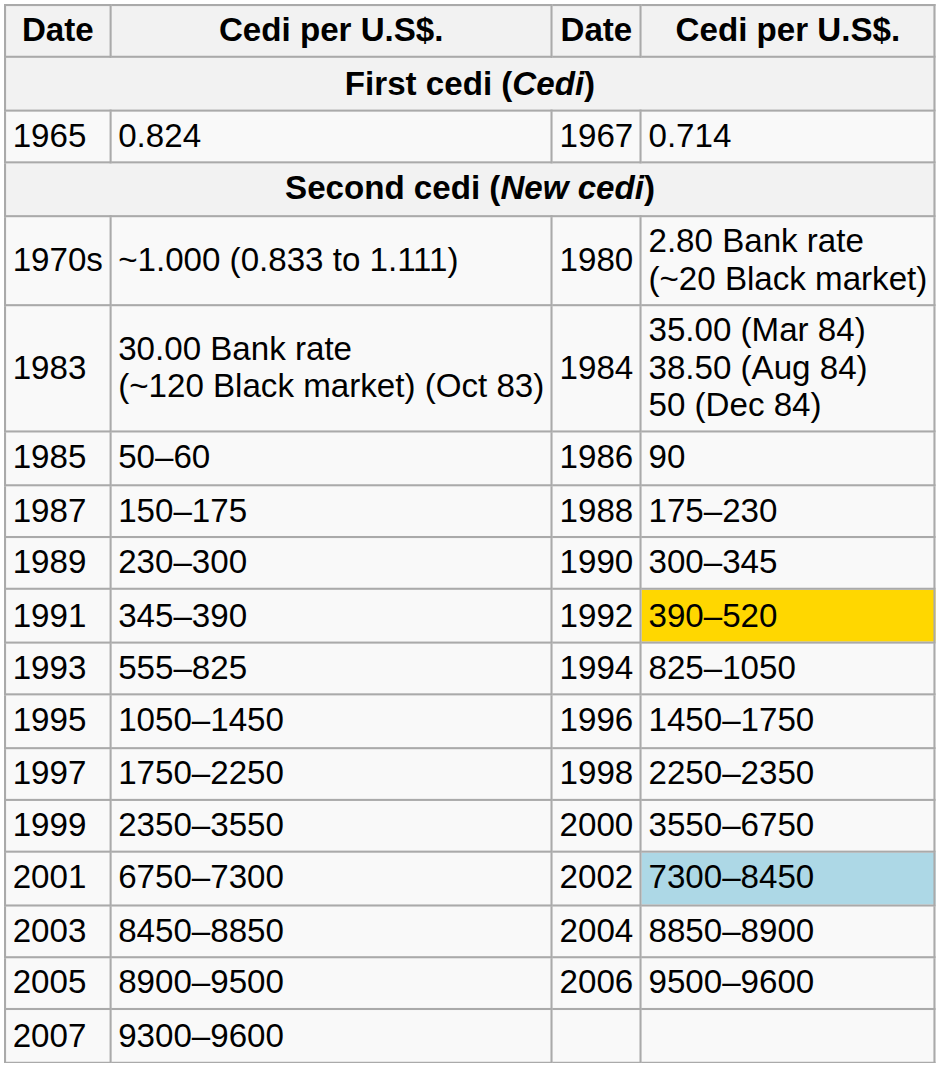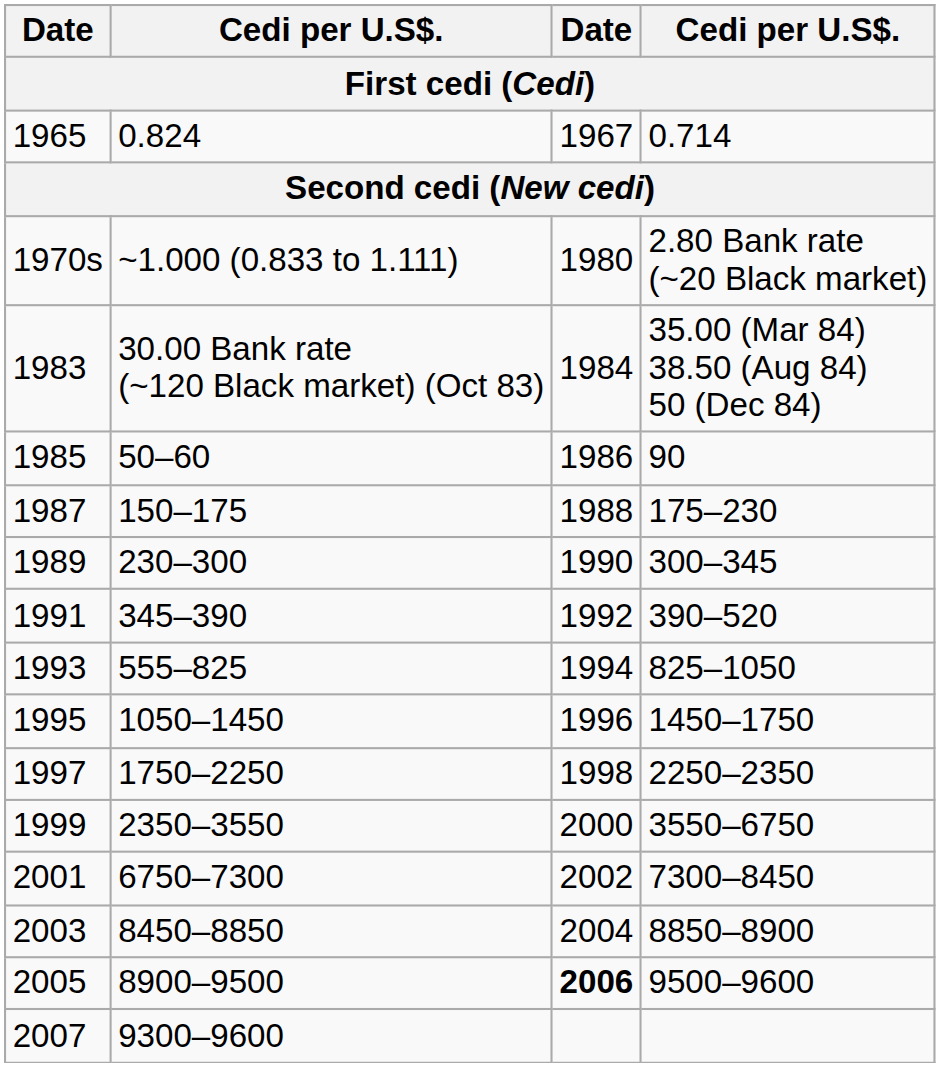1991 | column 4: gold background -> no background
2001 | column 4: lightblue background -> no background
2005 | column 3: normal -> bold
